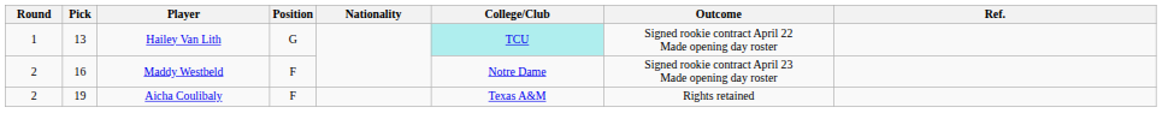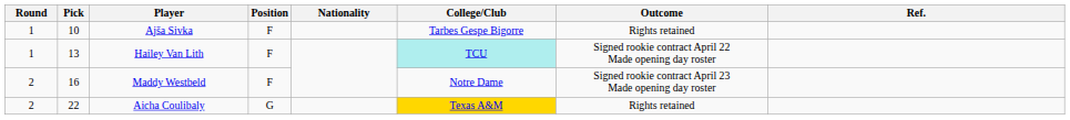+ row: 1 | 10 | Ajša Sivka | F | Tarbes Gespe Bigorre | Rights retained
Hailey Van Lith | Position: G -> F
Aicha Coulibaly | Pick: 19 -> 22
Aicha Coulibaly | Position: F -> G
Aicha Coulibaly | College/Club: no background -> gold background
